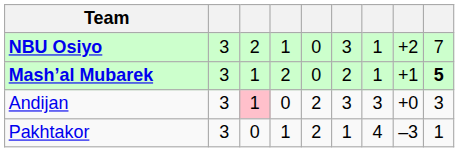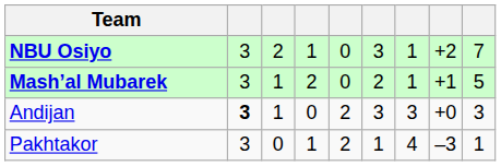Mash’al Mubarek | column 9: bold -> normal
Andijan | column 2: normal -> bold
Andijan | column 3: pink background -> no background
